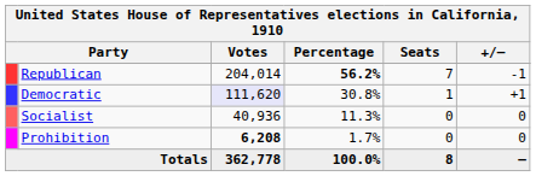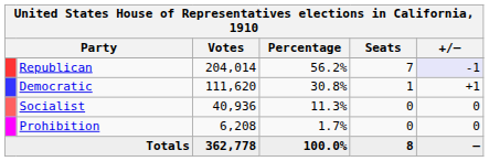Republican | Percentage: bold -> normal
Republican | +/–: no background -> lavender background
Democratic | Votes: lavender background -> no background
Prohibition | Votes: bold -> normal
